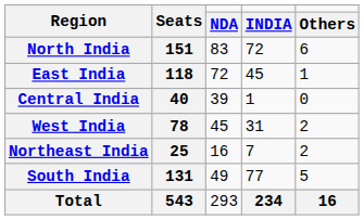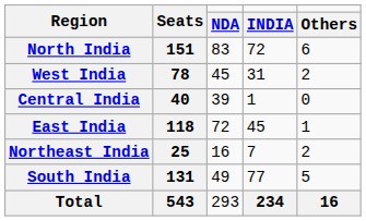rows swapped: West India <-> East India
